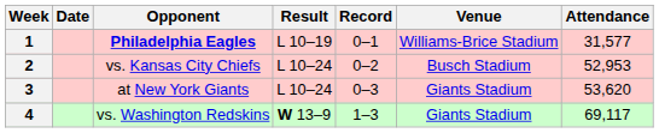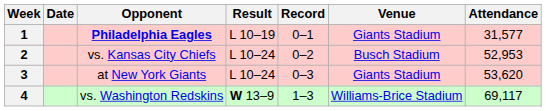1 | Venue: Williams-Brice Stadium -> Giants Stadium
4 | Venue: Giants Stadium -> Williams-Brice Stadium
